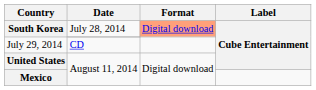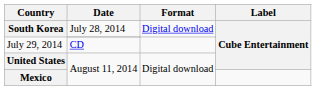South Korea / July 28, 2014 | Format: lightsalmon background -> no background
